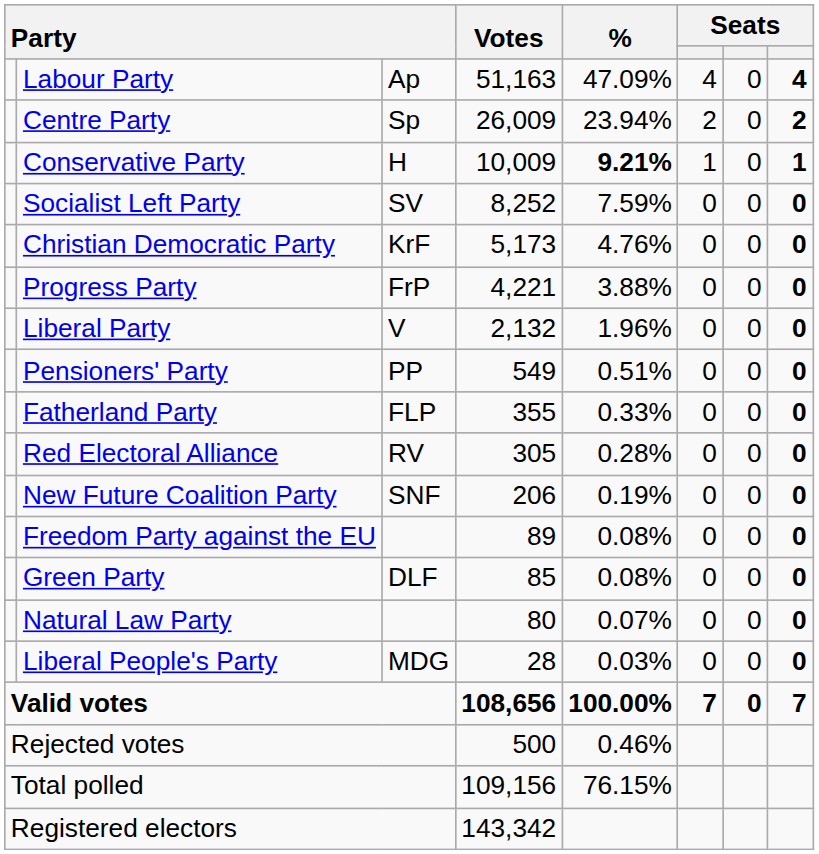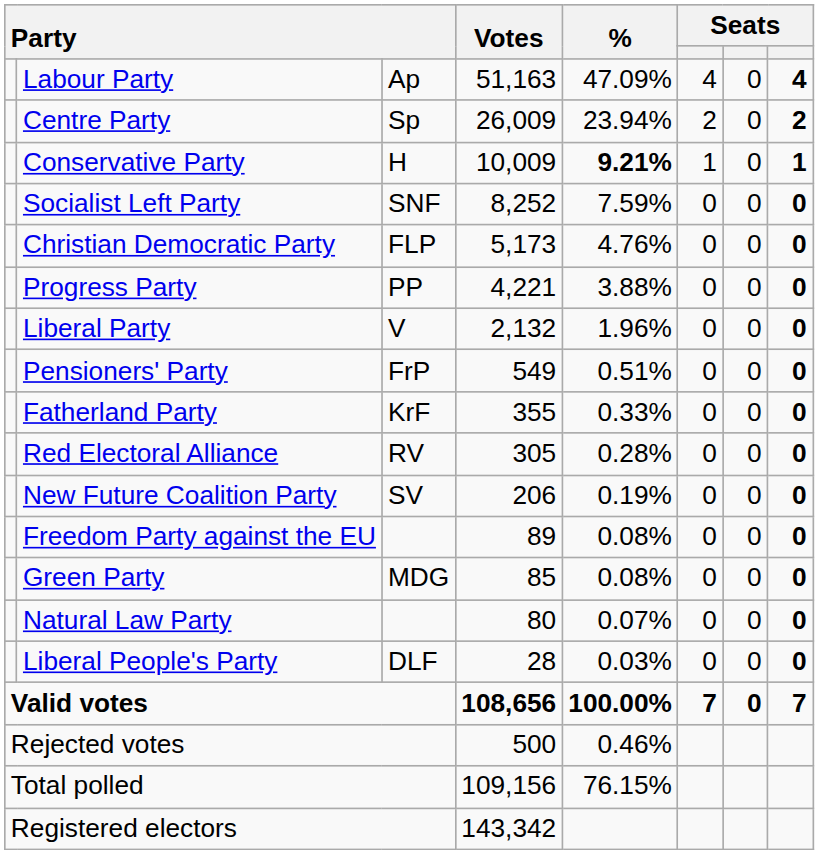Socialist Left Party | column 3: SV -> SNF
Christian Democratic Party | column 3: KrF -> FLP
Progress Party | column 3: FrP -> PP
Pensioners' Party | column 3: PP -> FrP
Fatherland Party | column 3: FLP -> KrF
New Future Coalition Party | column 3: SNF -> SV
Green Party | column 3: DLF -> MDG
Liberal People's Party | column 3: MDG -> DLF
